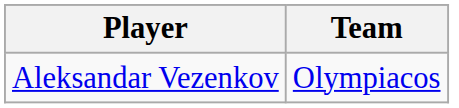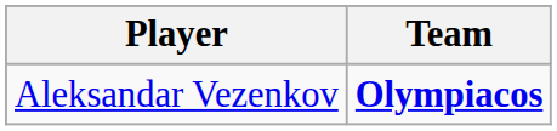Aleksandar Vezenkov | Team: normal -> bold
